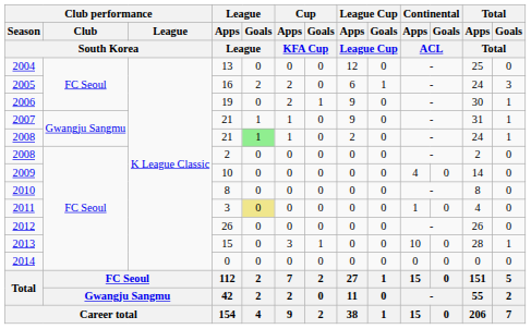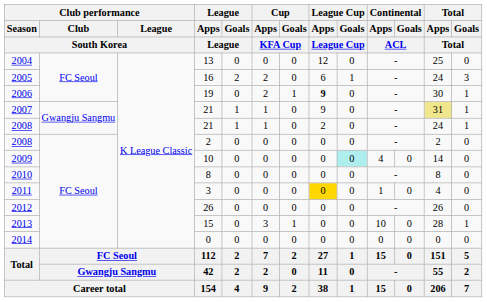2006 | League Cup / Apps / League Cup: normal -> bold
2007 | Total / Apps / Total: no background -> khaki background
2008 / 21 | League / Goals / League: lightgreen background -> no background
2009 | League Cup / Goals / League Cup: no background -> paleturquoise background
2011 | League / Goals / League: khaki background -> no background
2011 | League Cup / Apps / League Cup: no background -> gold background
